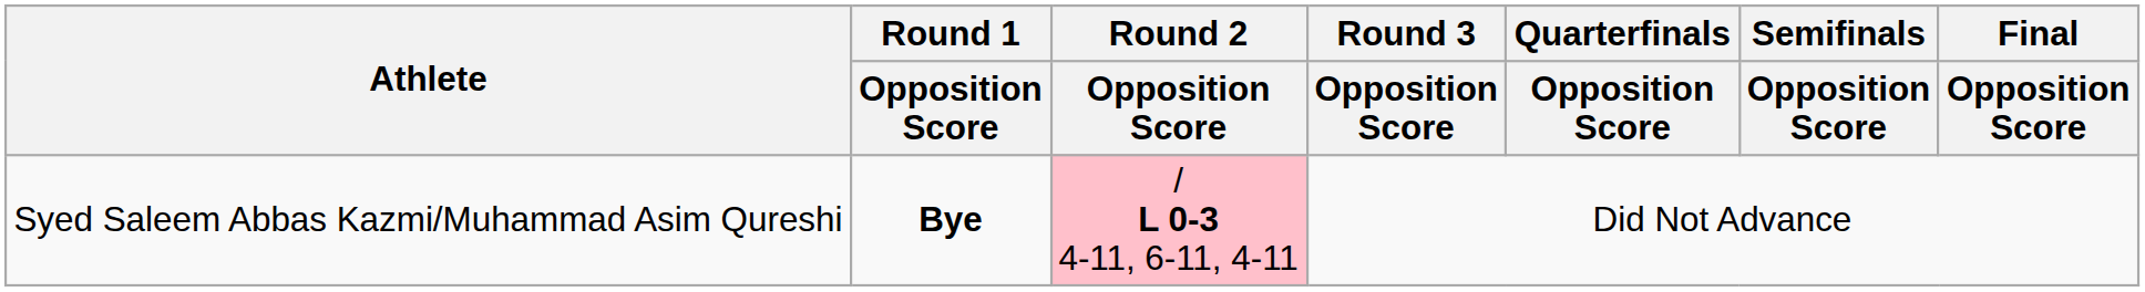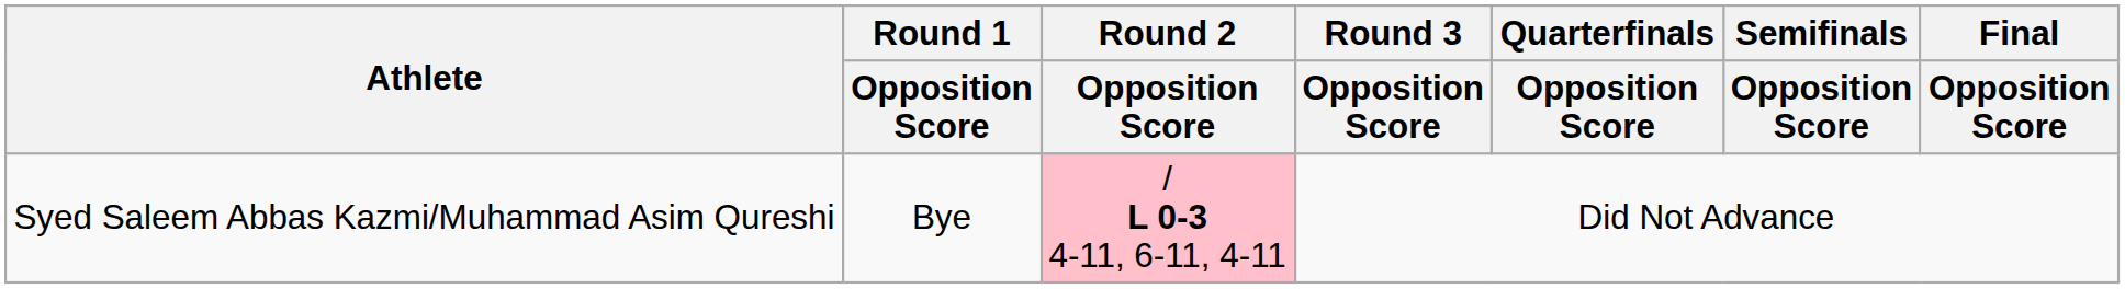Syed Saleem Abbas Kazmi/Muhammad Asim Qureshi | Round 1 / Opposition Score: bold -> normal
